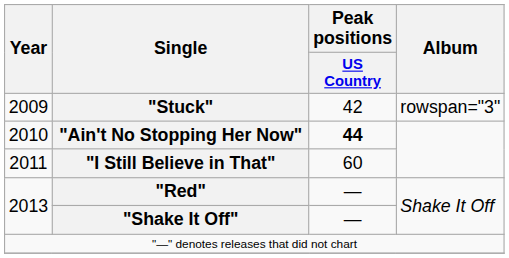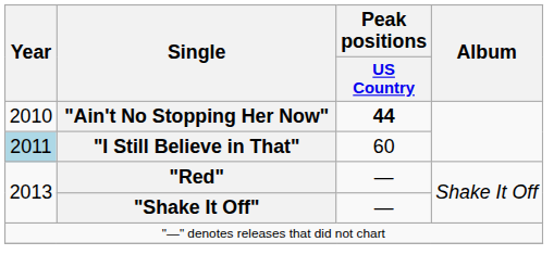- row: 2009 | "Stuck" | 42 | rowspan="3"
"I Still Believe in That" | Year: no background -> lightblue background
